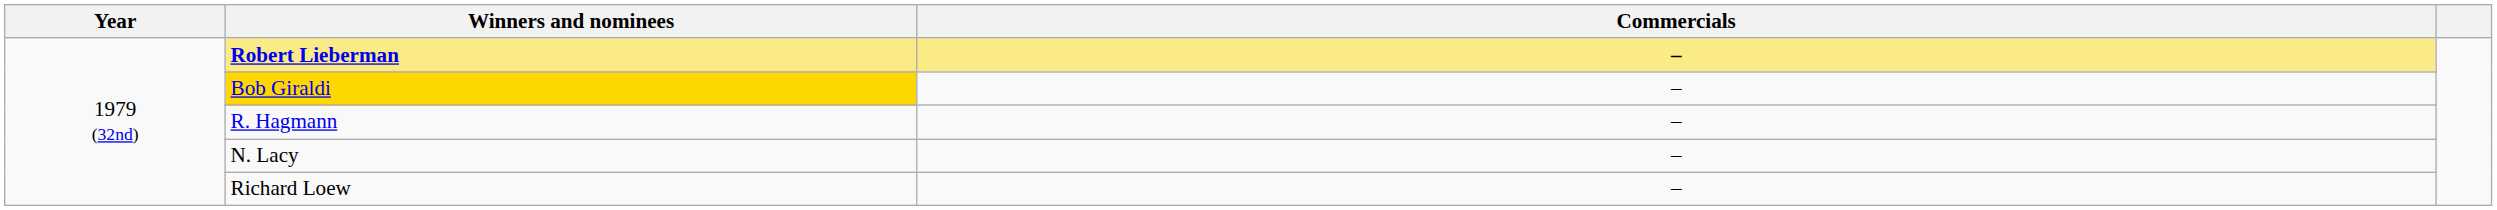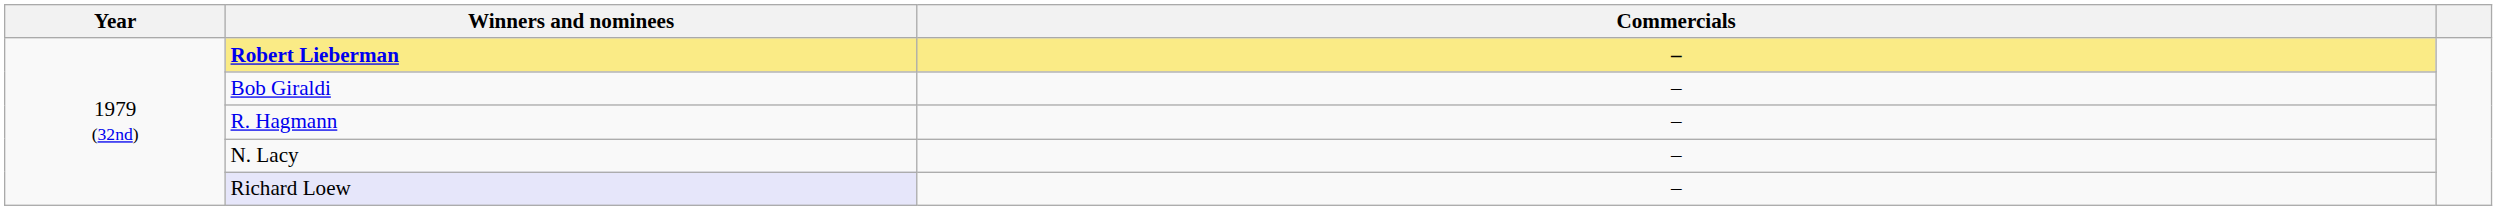Bob Giraldi | Winners and nominees: gold background -> no background
Richard Loew | Winners and nominees: no background -> lavender background
